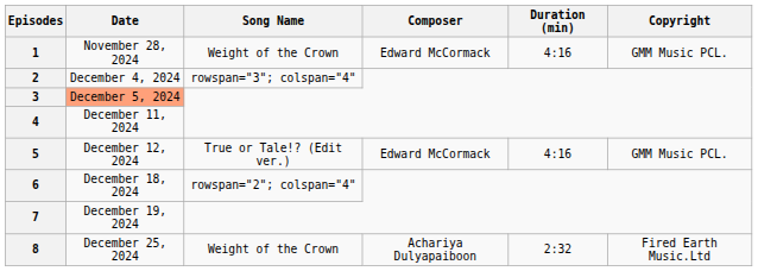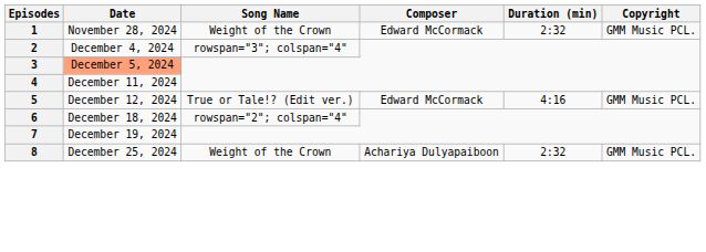1 | Duration (min): 4:16 -> 2:32
8 | Copyright: Fired Earth Music.Ltd -> GMM Music PCL.
